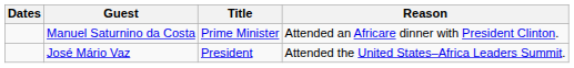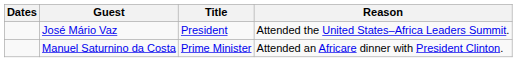rows swapped: Manuel Saturnino da Costa <-> José Mário Vaz
